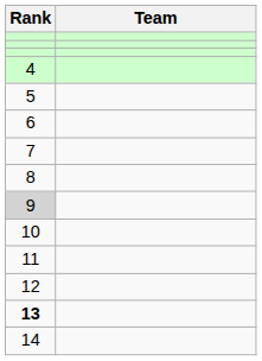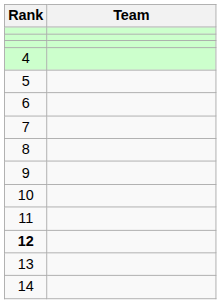row 10 | Rank: lightgrey background -> no background
row 13 | Rank: normal -> bold
row 14 | Rank: bold -> normal
